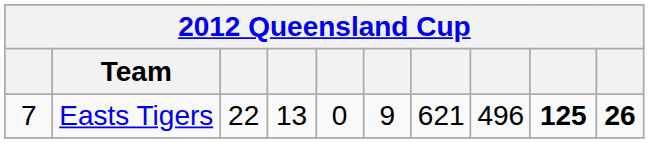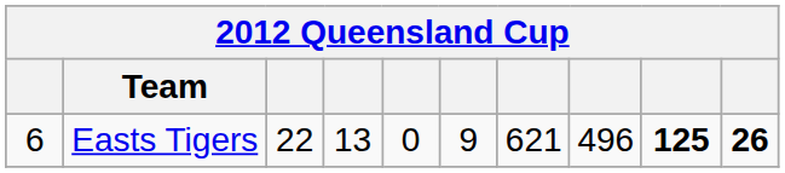Easts Tigers | column 1: 7 -> 6
